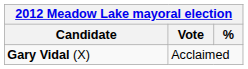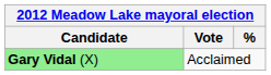Gary Vidal (X) | Candidate: no background -> lightgreen background
